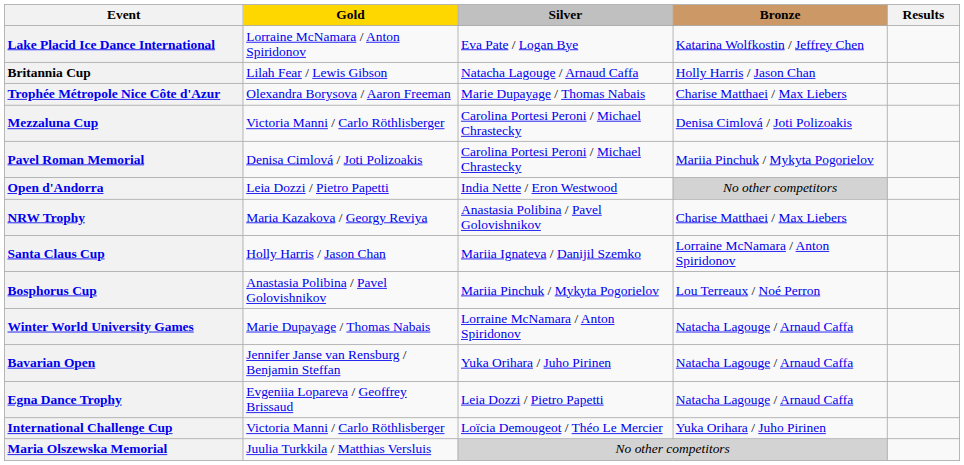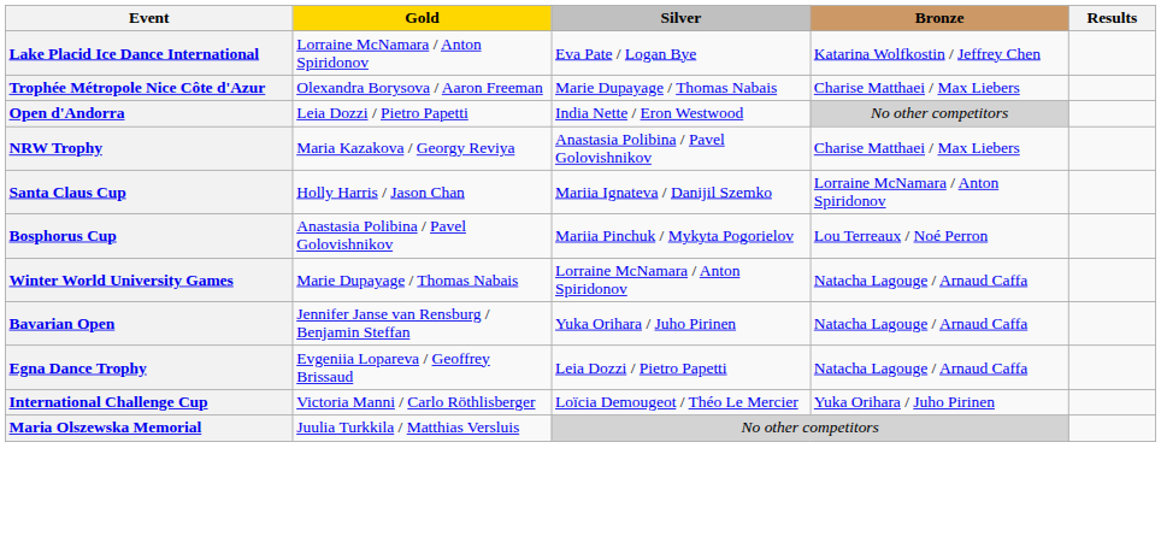- row: Britannia Cup | Lilah Fear / Lewis Gibson | Natacha Lagouge / Arnaud Caffa | Holly Harris / Jason Chan
- row: Mezzaluna Cup | Victoria Manni / Carlo Röthlisberger | Carolina Portesi Peroni / Michael Chrastecky | Denisa Cimlová / Joti Polizoakis
- row: Pavel Roman Memorial | Denisa Cimlová / Joti Polizoakis | Carolina Portesi Peroni / Michael Chrastecky | Mariia Pinchuk / Mykyta Pogorielov
